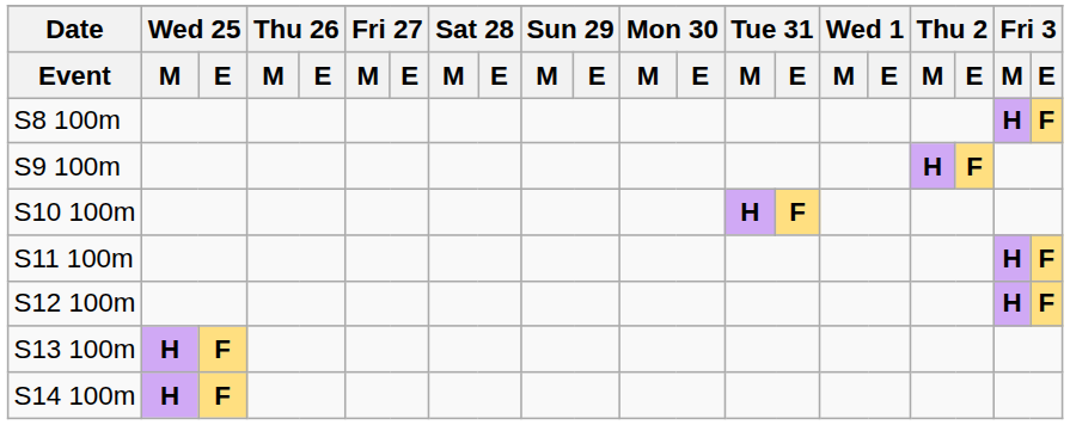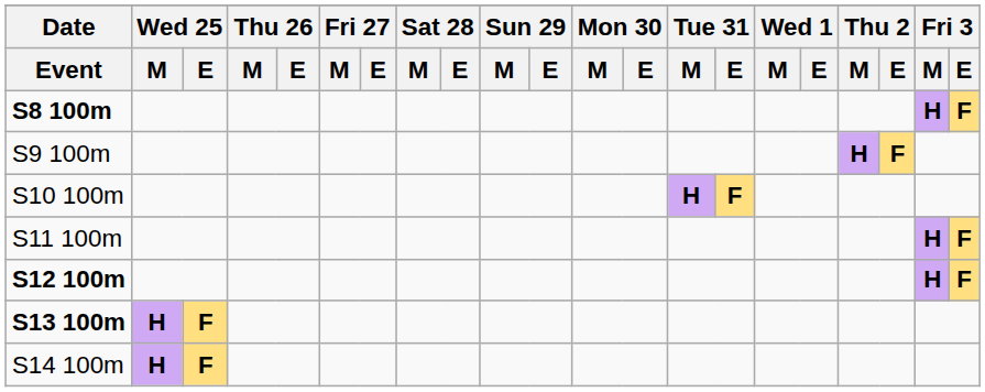S8 100m | Date / Event: normal -> bold
S12 100m | Date / Event: normal -> bold
S13 100m | Date / Event: normal -> bold
